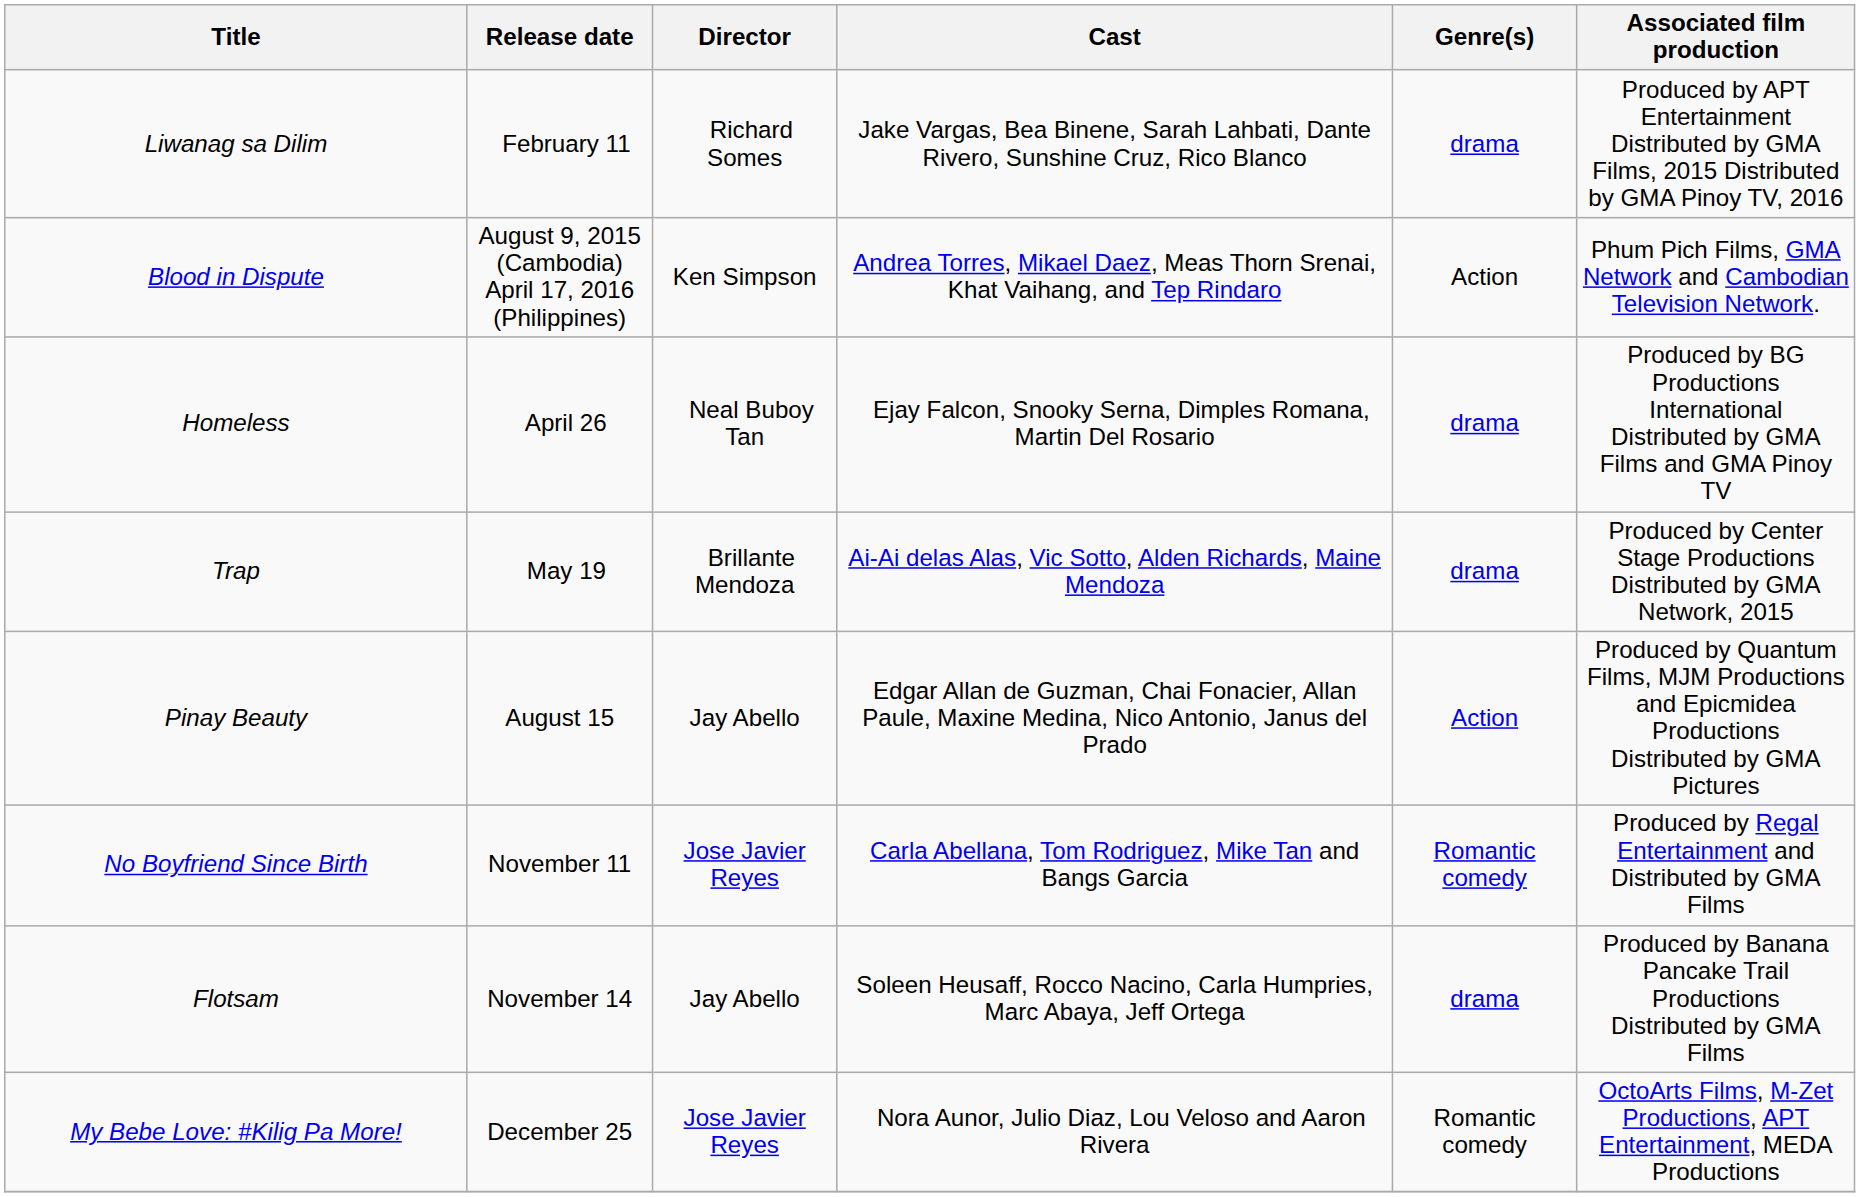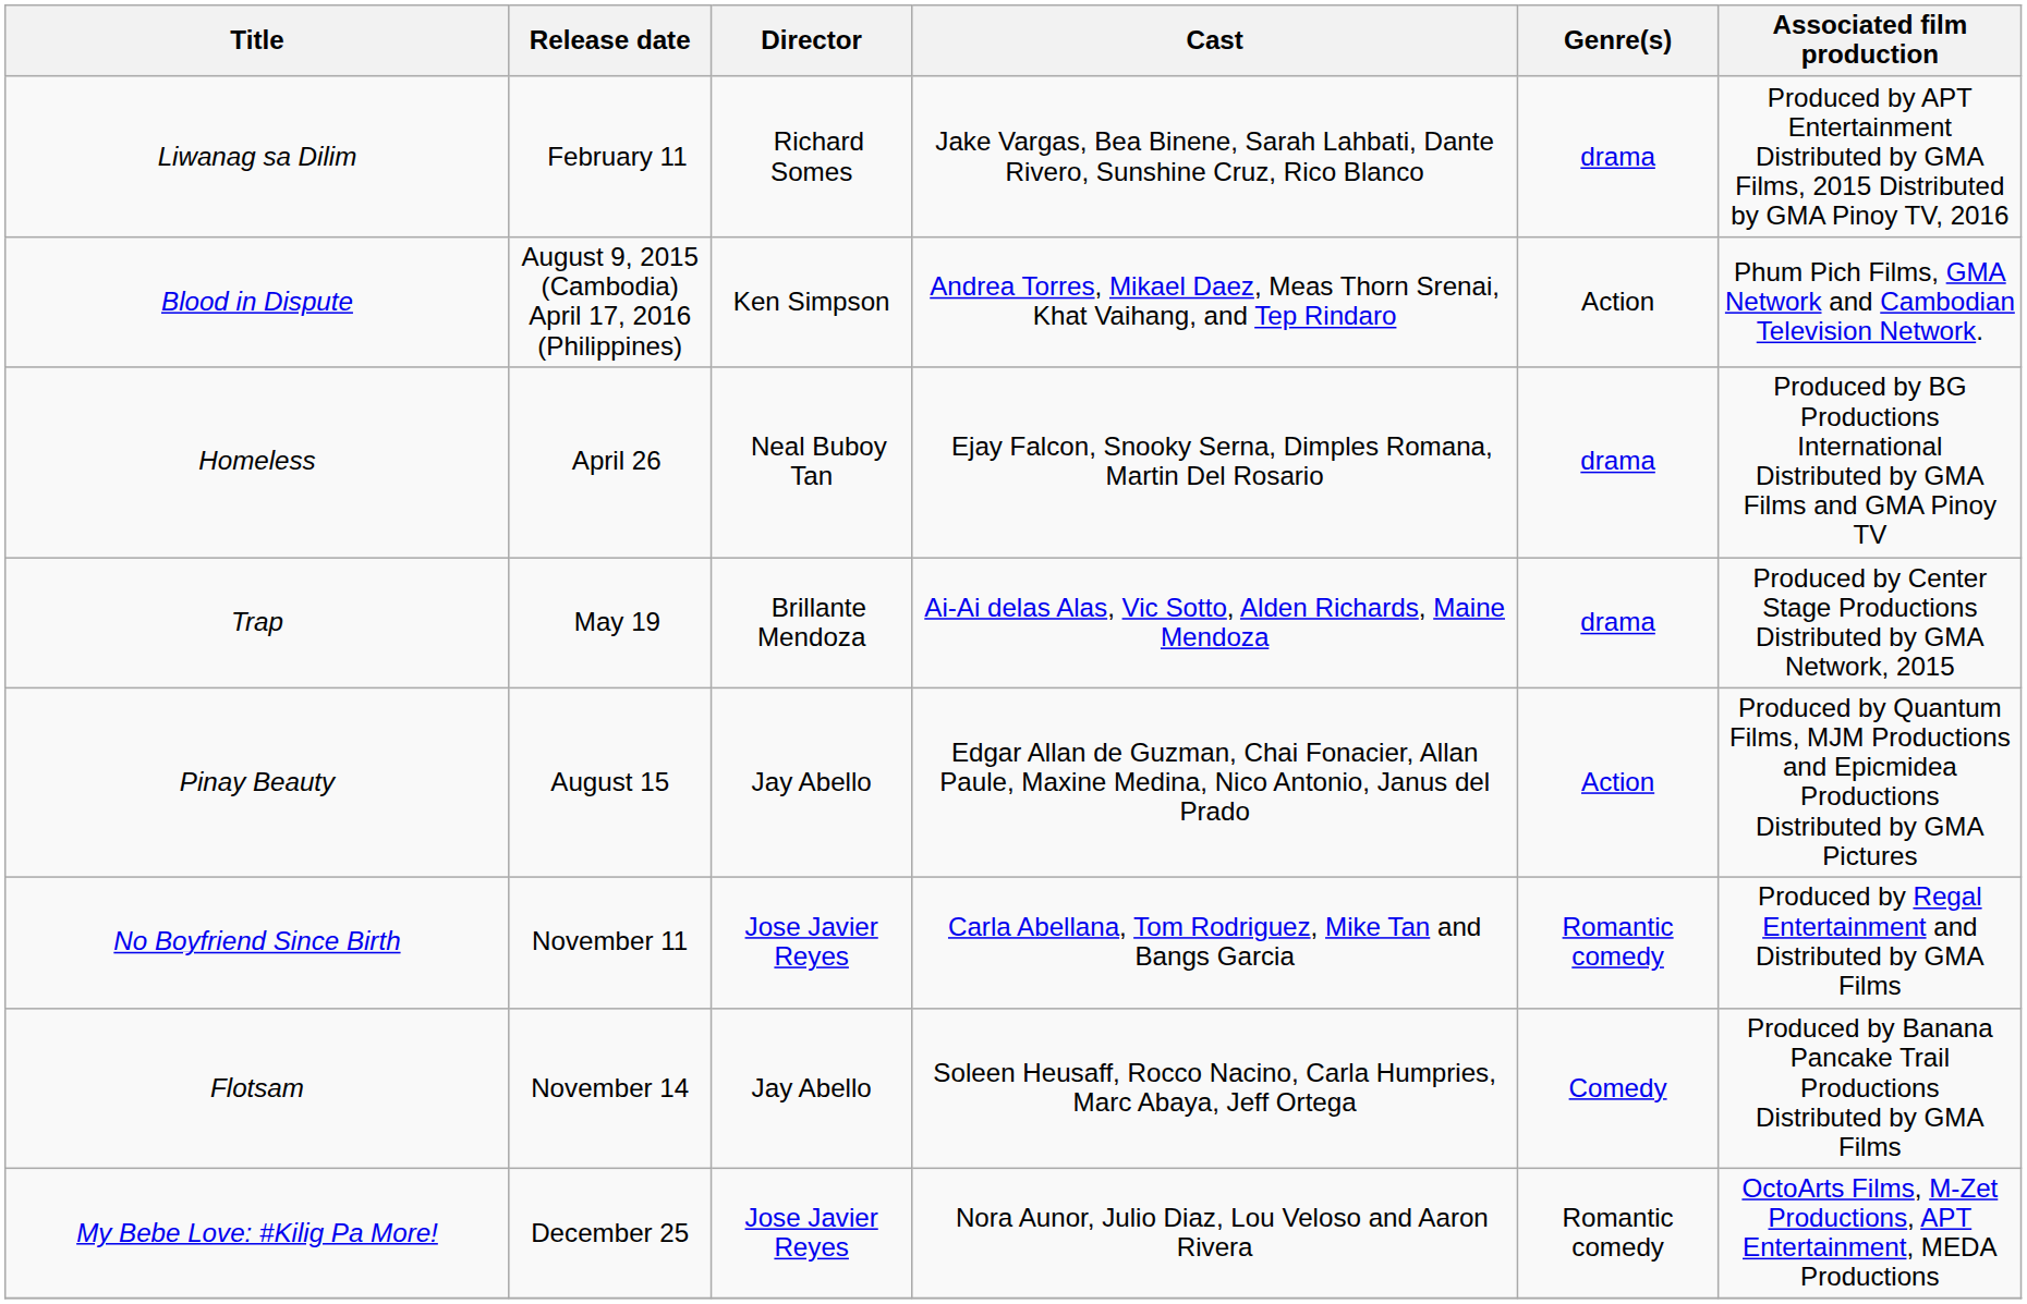Flotsam | Genre(s): drama -> Comedy
